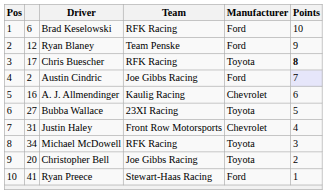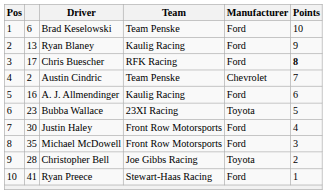Brad Keselowski | Team: RFK Racing -> Team Penske
Ryan Blaney | column 2: 12 -> 13
Ryan Blaney | Team: Team Penske -> Kaulig Racing
Chris Buescher | Manufacturer: Toyota -> Ford
Austin Cindric | Team: Joe Gibbs Racing -> Team Penske
Austin Cindric | Manufacturer: Ford -> Chevrolet
Austin Cindric | Points: lavender background -> no background
A. J. Allmendinger | Manufacturer: Chevrolet -> Ford
Bubba Wallace | column 2: 27 -> 23
Justin Haley | column 2: 31 -> 30
Justin Haley | Manufacturer: Chevrolet -> Ford
Michael McDowell | column 2: 34 -> 35
Michael McDowell | Team: RFK Racing -> Front Row Motorsports
Michael McDowell | Manufacturer: Toyota -> Ford
Christopher Bell | column 2: 20 -> 28
